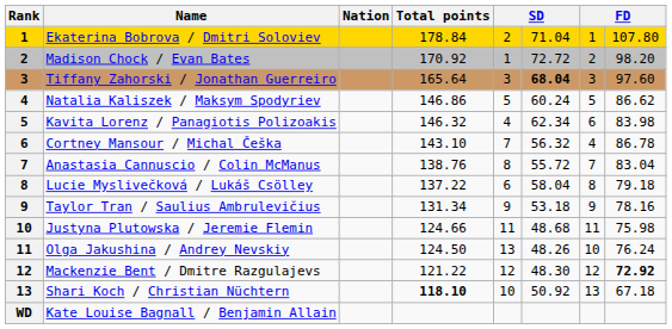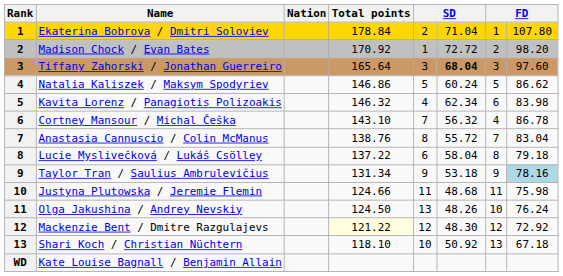Taylor Tran / Saulius Ambrulevičius | column 8: no background -> lightblue background
Mackenzie Bent / Dmitre Razgulajevs | Total points: no background -> lightyellow background
Mackenzie Bent / Dmitre Razgulajevs | column 8: bold -> normal
Shari Koch / Christian Nüchtern | Total points: bold -> normal
